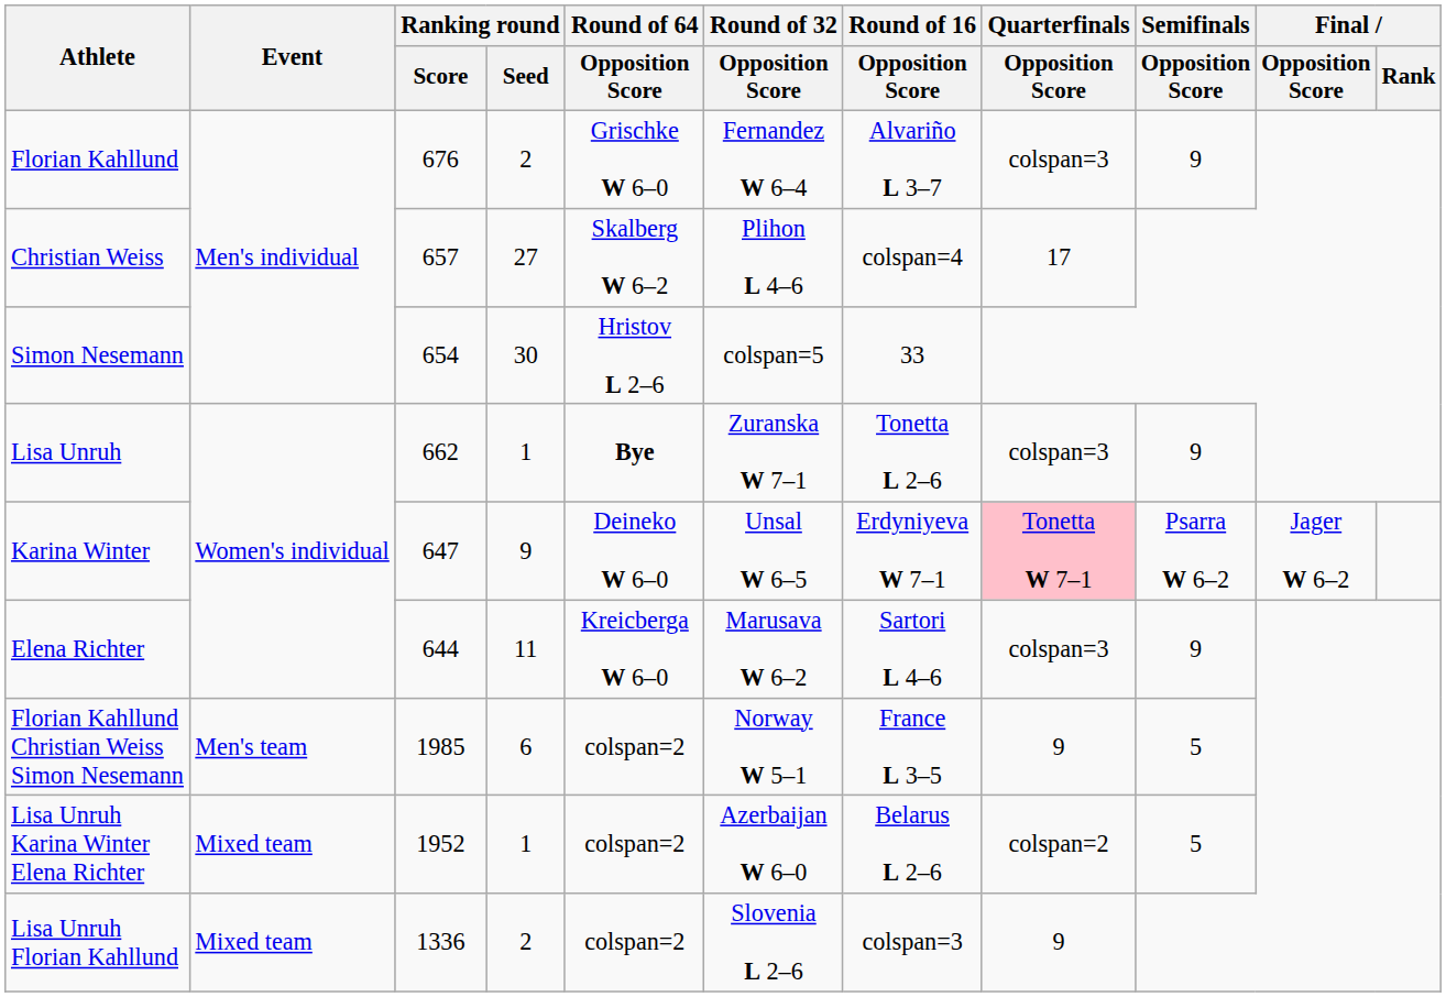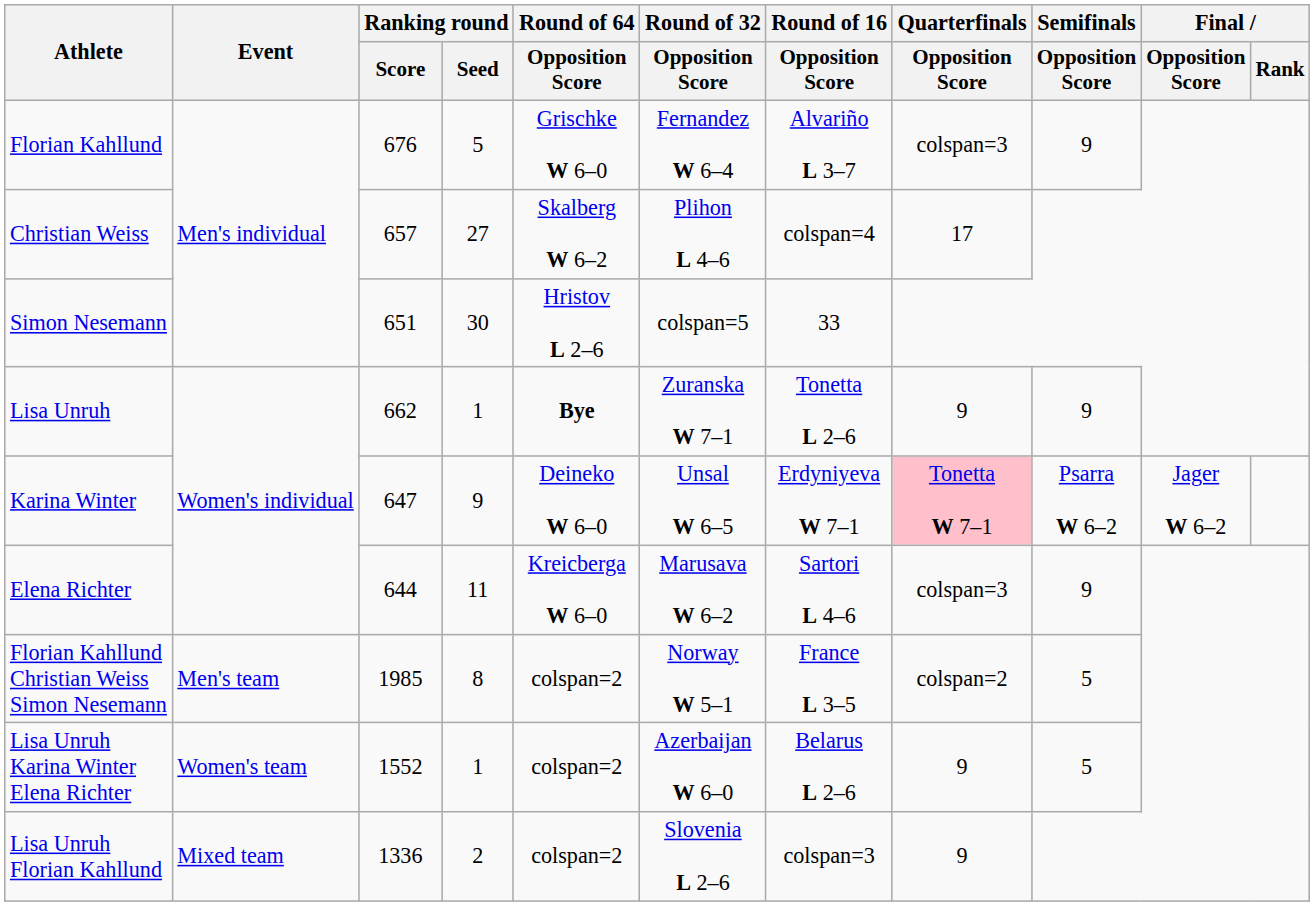Florian Kahllund | Ranking round / Seed: 2 -> 5
Simon Nesemann | Ranking round / Score: 654 -> 651
Lisa Unruh | Quarterfinals / Opposition Score: colspan=3 -> 9
Florian Kahllund Christian Weiss Simon Nesemann | Ranking round / Seed: 6 -> 8
Florian Kahllund Christian Weiss Simon Nesemann | Quarterfinals / Opposition Score: 9 -> colspan=2
Lisa Unruh Karina Winter Elena Richter | Event: Mixed team -> Women's team
Lisa Unruh Karina Winter Elena Richter | Ranking round / Score: 1952 -> 1552
Lisa Unruh Karina Winter Elena Richter | Quarterfinals / Opposition Score: colspan=2 -> 9
